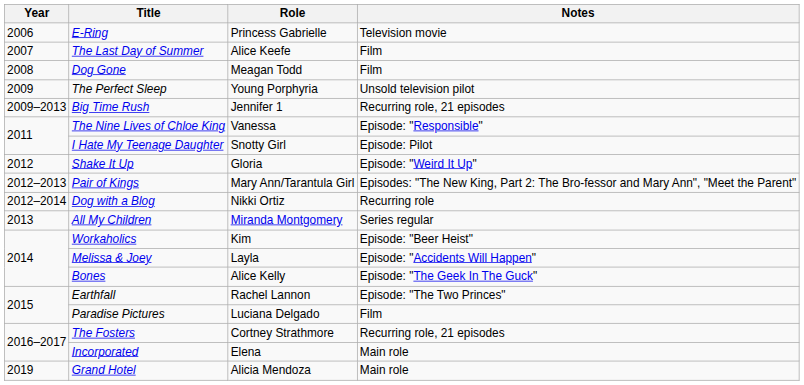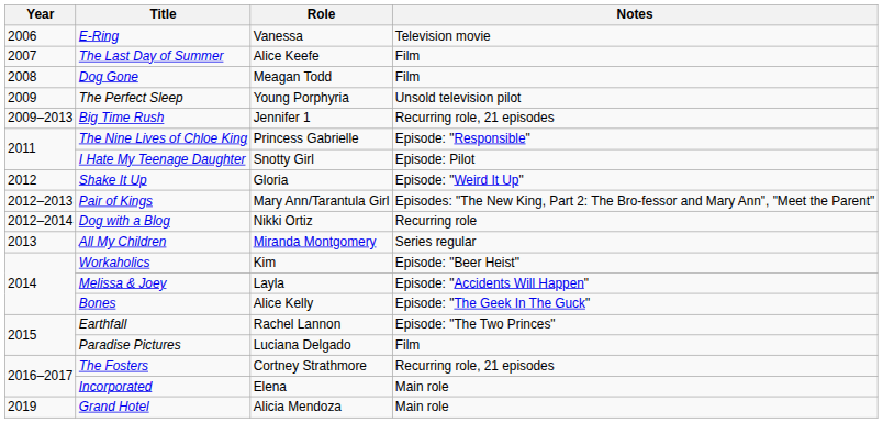E-Ring | Role: Princess Gabrielle -> Vanessa
The Nine Lives of Chloe King | Role: Vanessa -> Princess Gabrielle
